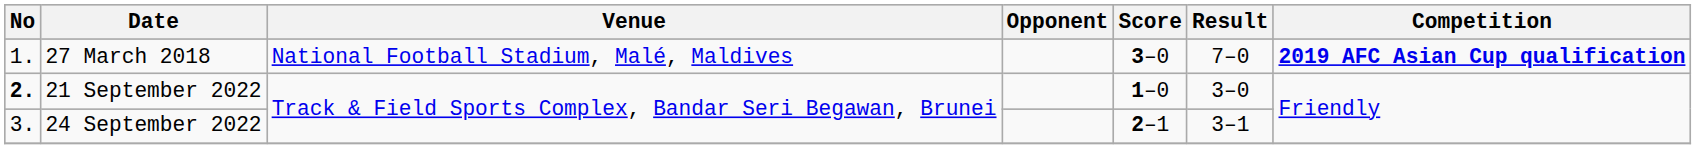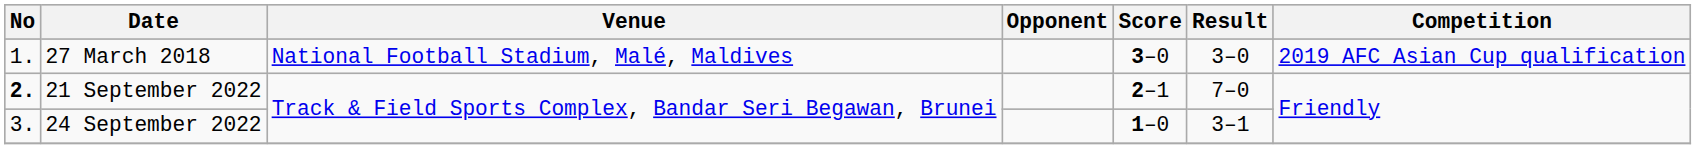27 March 2018 | Result: 7–0 -> 3–0
27 March 2018 | Competition: bold -> normal
21 September 2022 | Score: 1–0 -> 2–1
21 September 2022 | Result: 3–0 -> 7–0
24 September 2022 | Score: 2–1 -> 1–0
